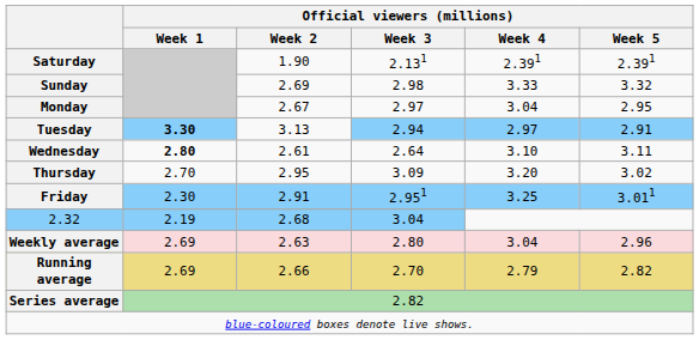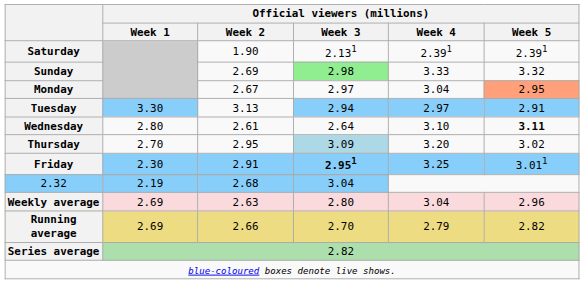Sunday | Official viewers (millions) / Week 3: no background -> lightgreen background
Monday | Official viewers (millions) / Week 5: no background -> lightsalmon background
Tuesday | Official viewers (millions) / Week 1: bold -> normal
Wednesday | Official viewers (millions) / Week 1: bold -> normal
Wednesday | Official viewers (millions) / Week 5: normal -> bold
Thursday | Official viewers (millions) / Week 3: no background -> lightblue background
Friday / 2.91 | Official viewers (millions) / Week 3: normal -> bold
